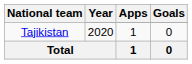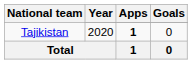2020 | Apps: normal -> bold
